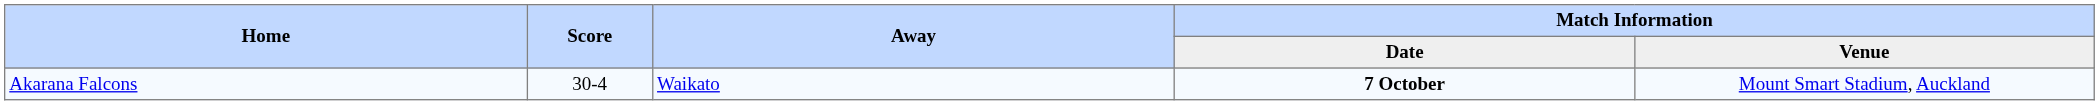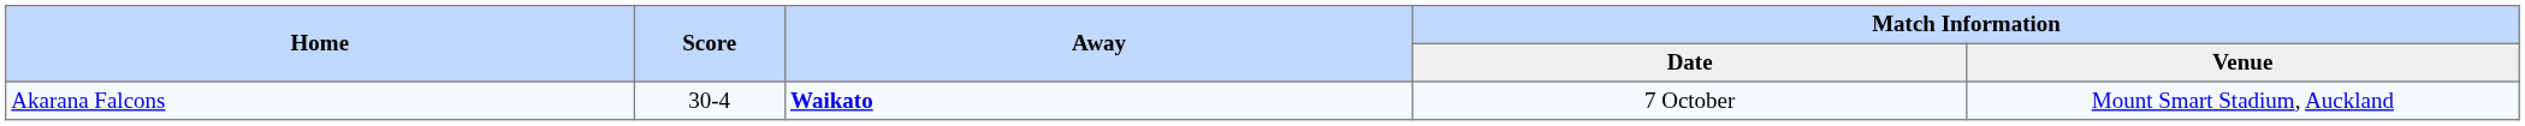Akarana Falcons | Away: normal -> bold
Akarana Falcons | Match Information / Date: bold -> normal
